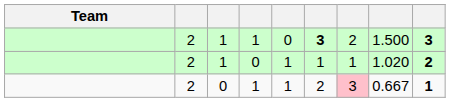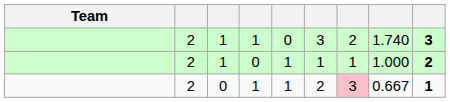row 2 | column 6: bold -> normal
row 2 | column 8: 1.500 -> 1.740
row 3 | column 8: 1.020 -> 1.000
